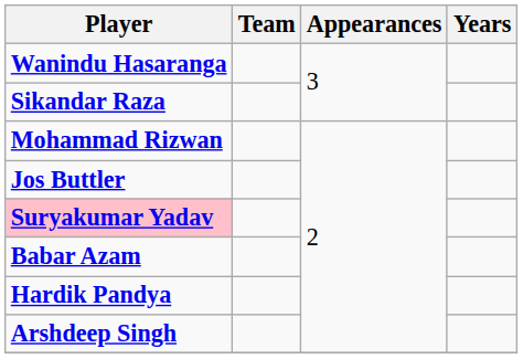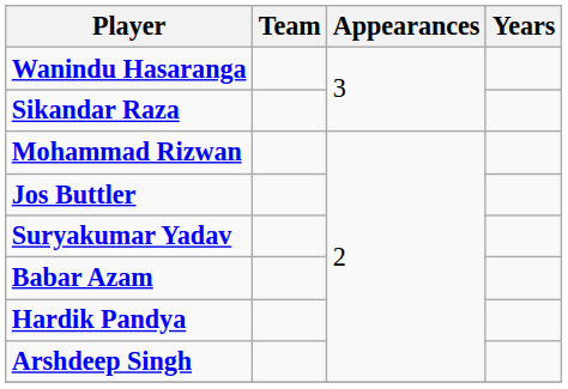Suryakumar Yadav | Player: pink background -> no background
